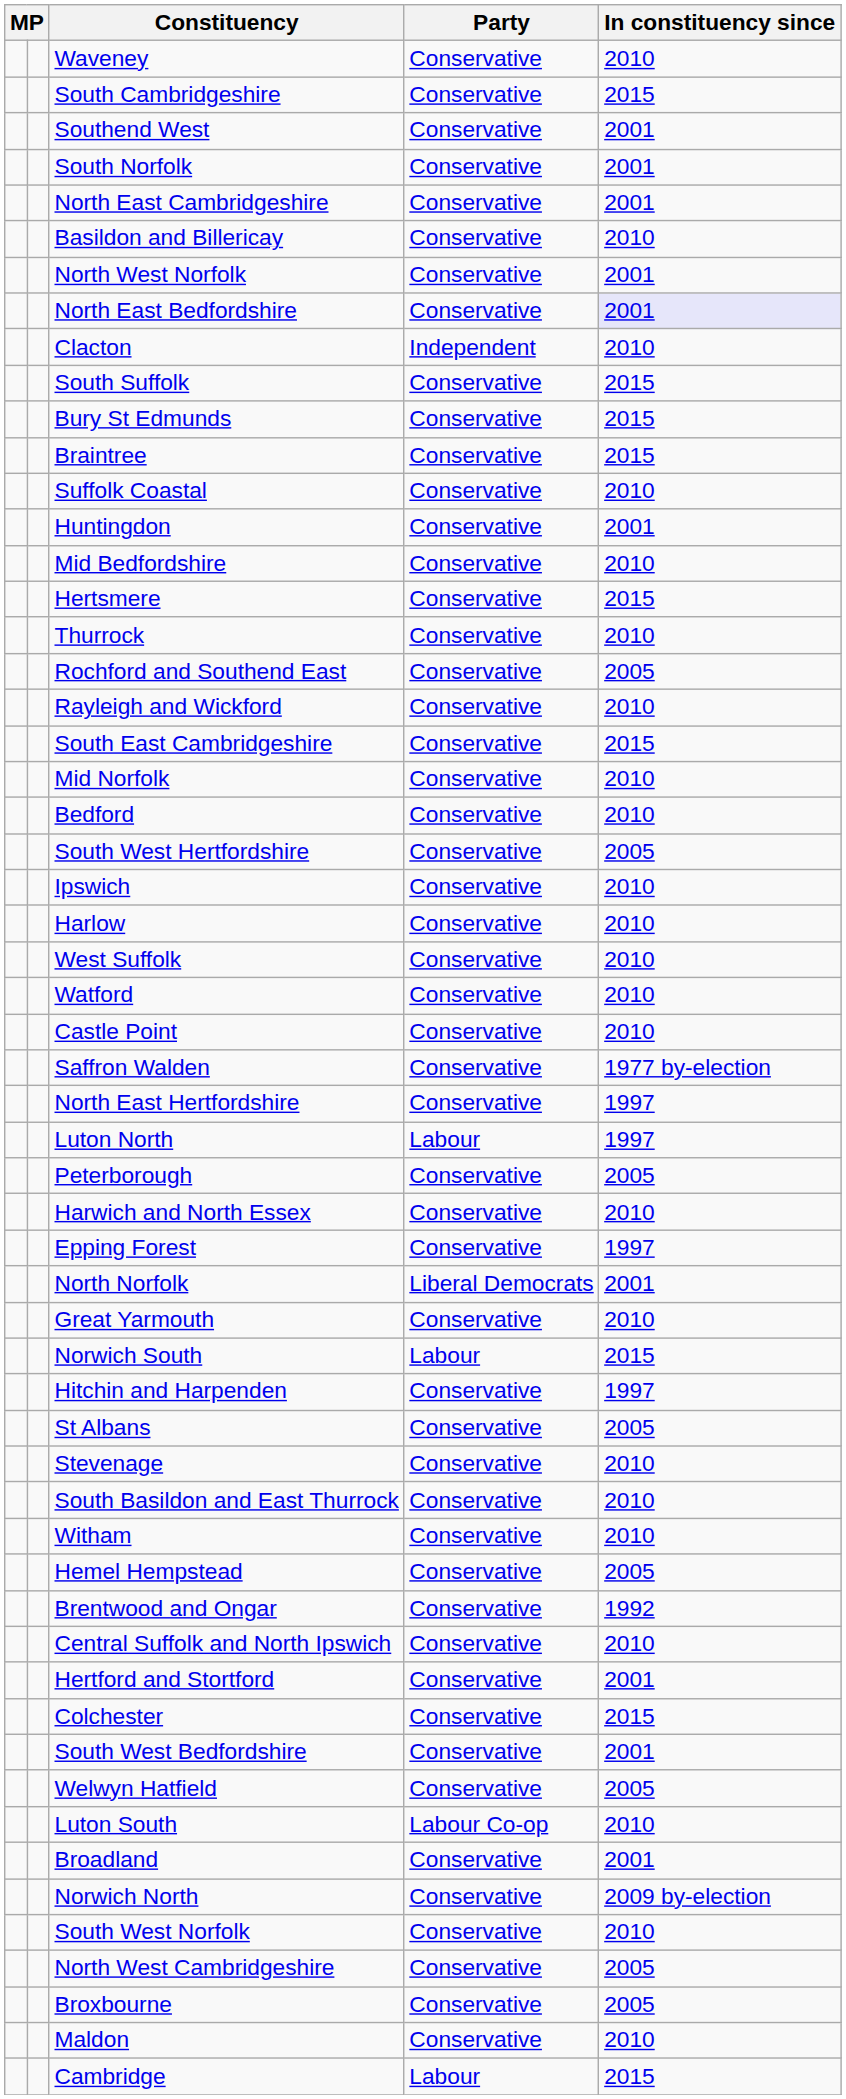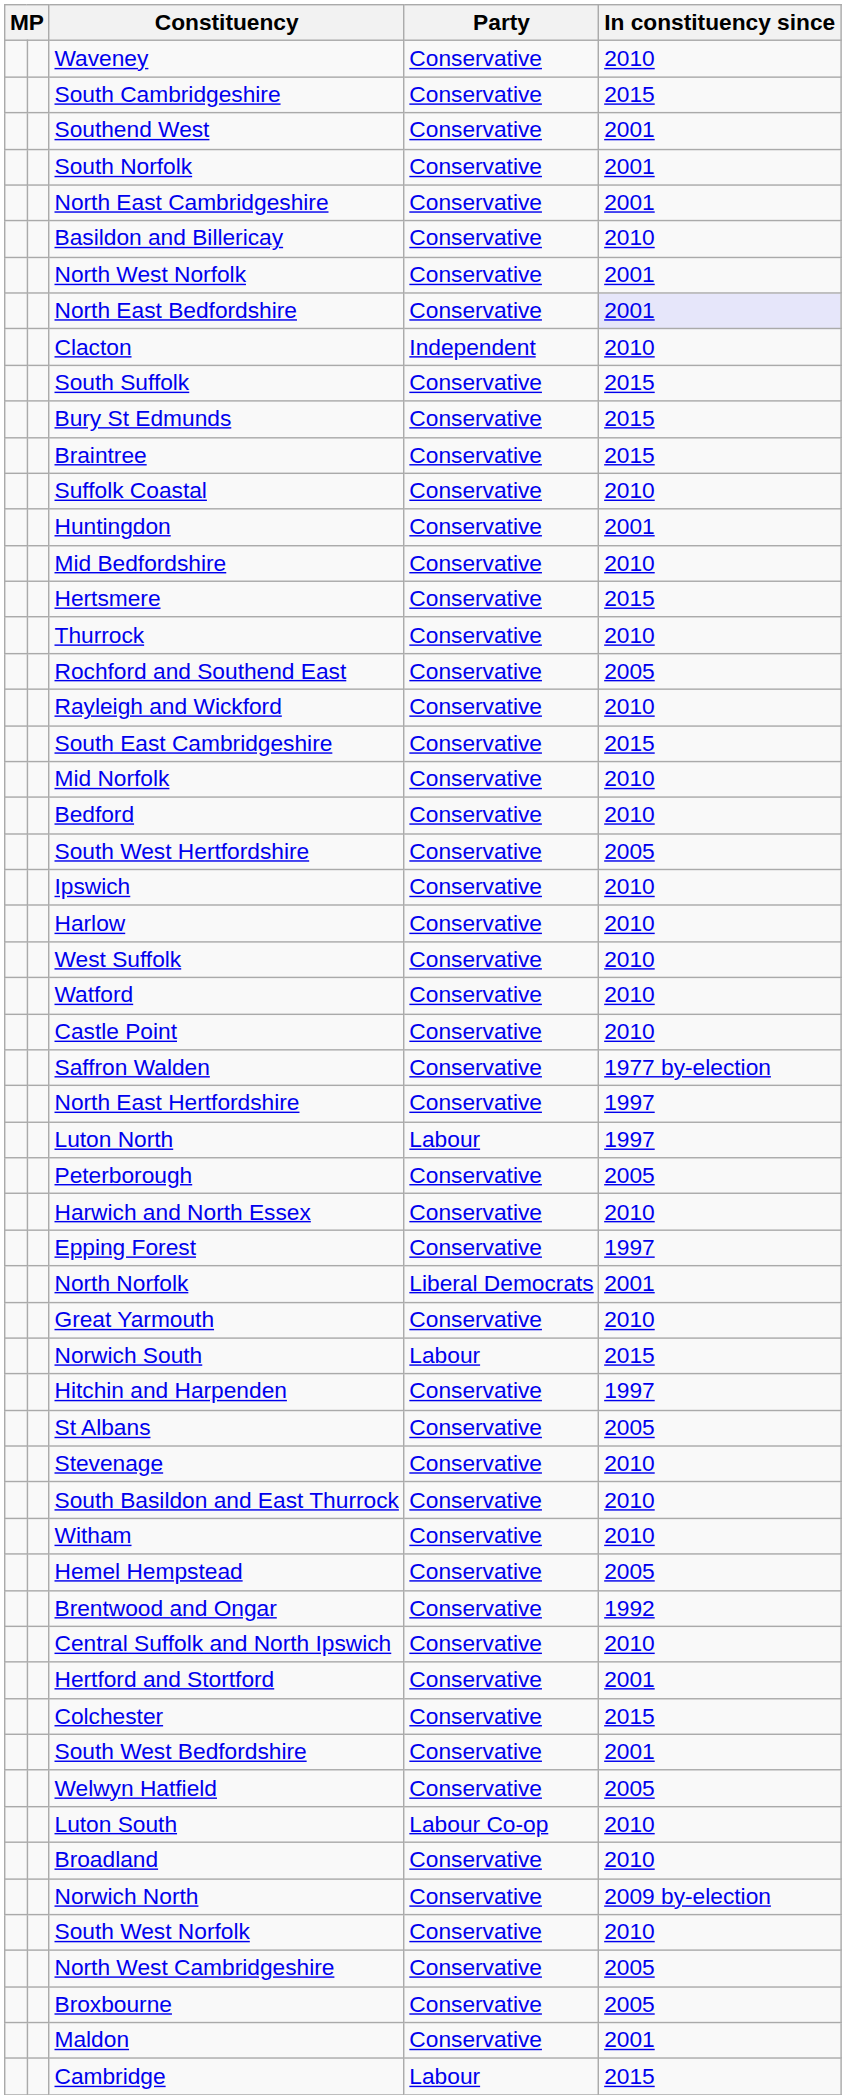Broadland | In constituency since: 2001 -> 2010
Maldon | In constituency since: 2010 -> 2001
